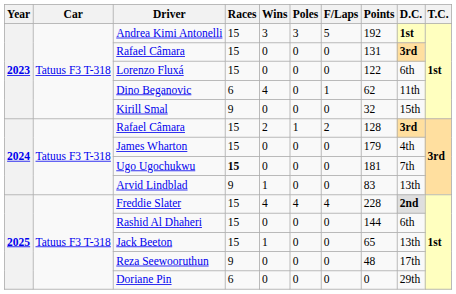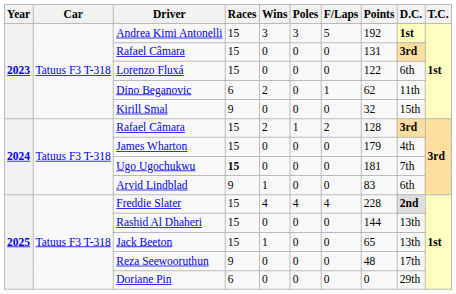Dino Beganovic | Wins: 4 -> 2
Arvid Lindblad | D.C.: 13th -> 6th
Rashid Al Dhaheri | D.C.: 6th -> 13th
